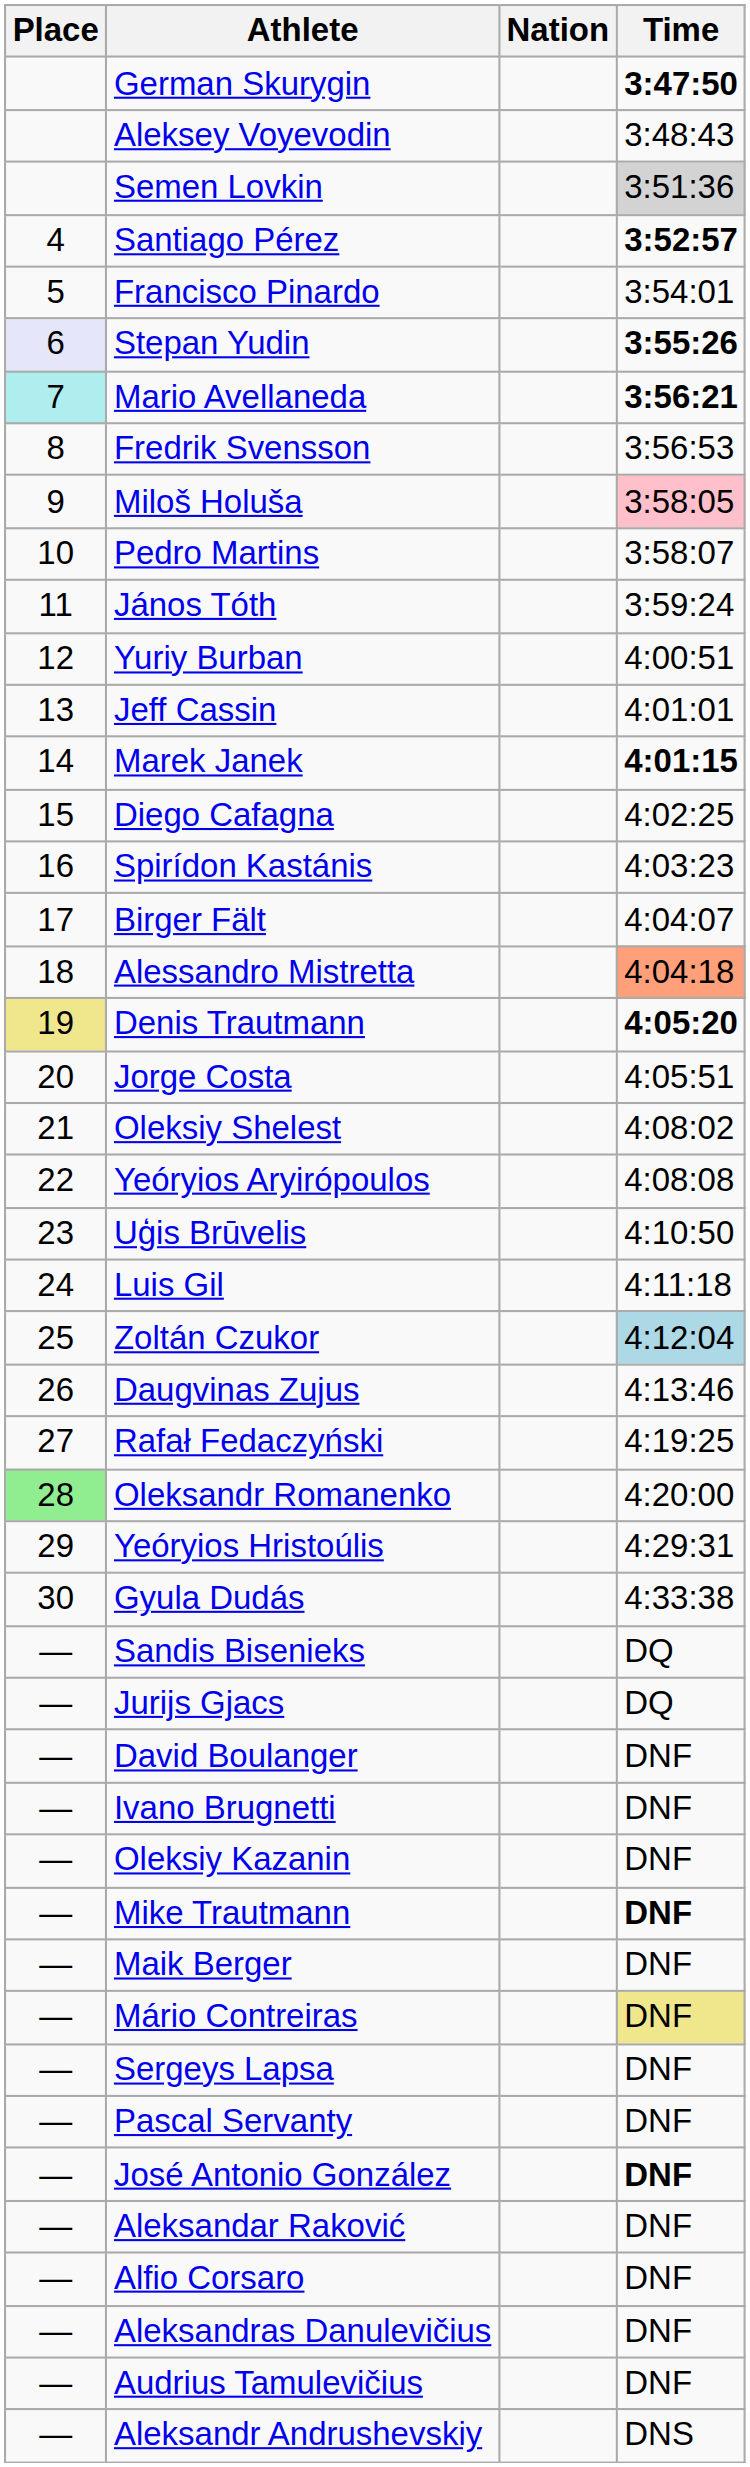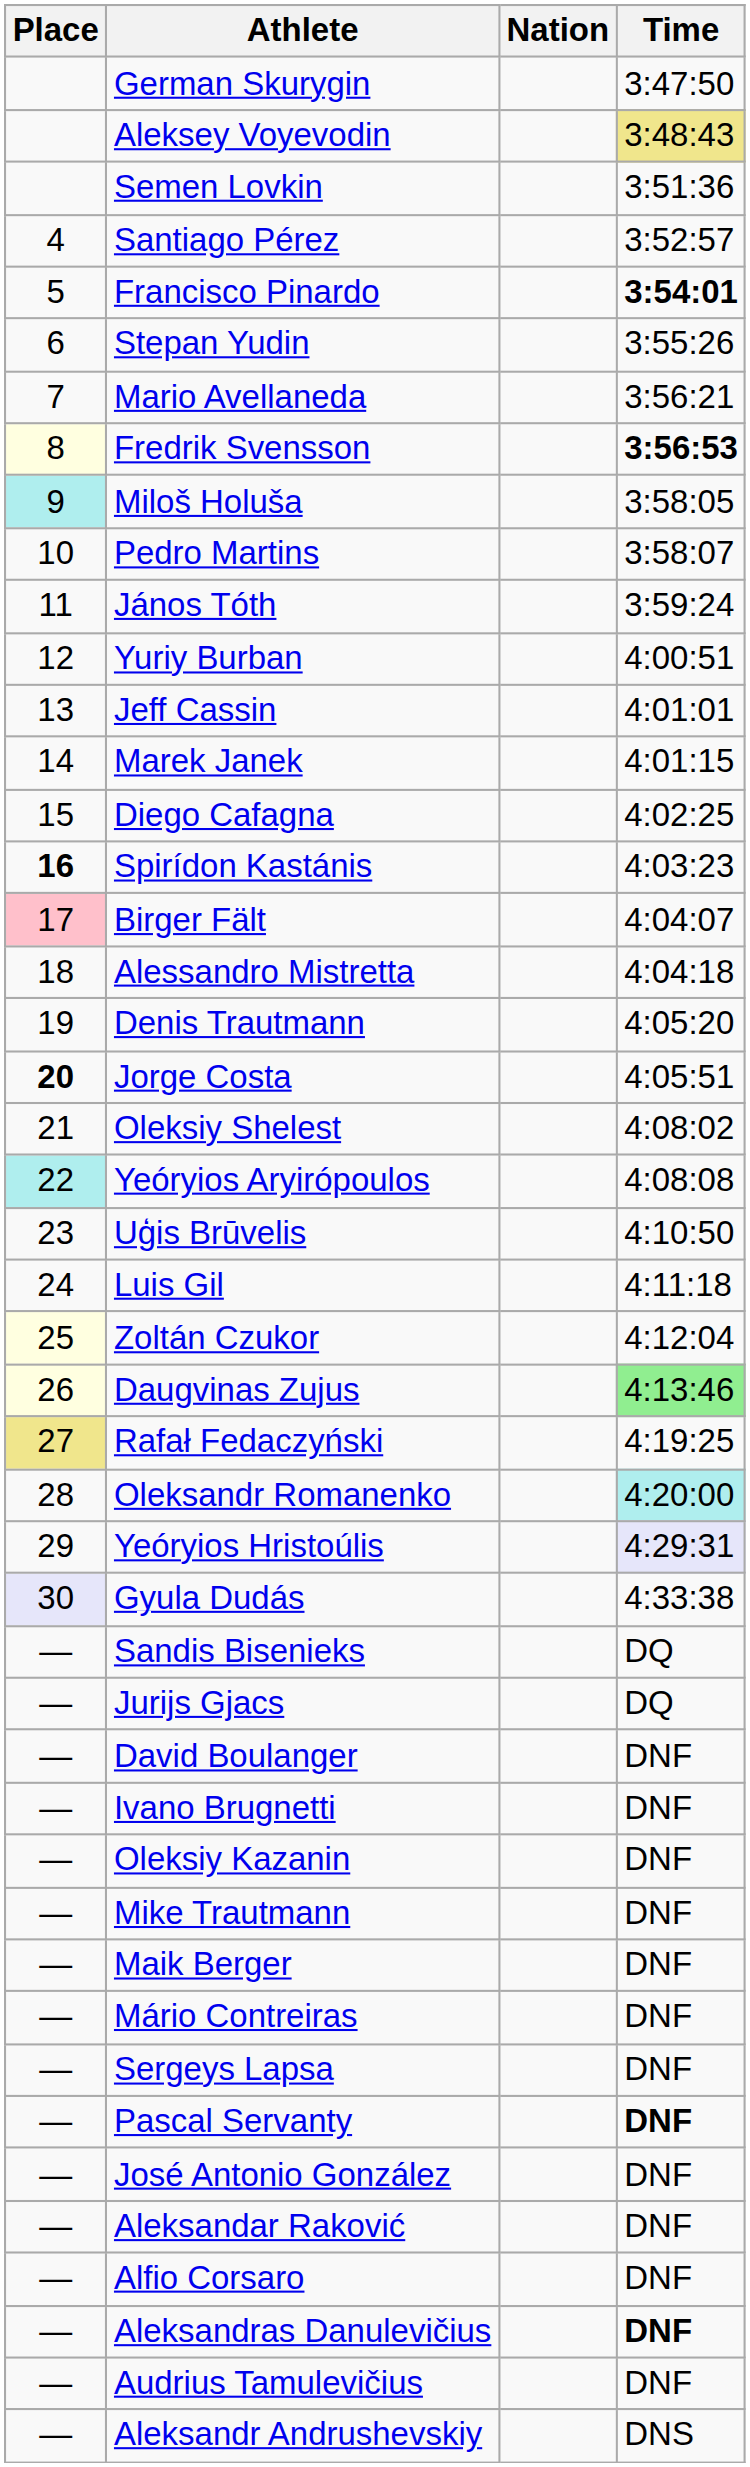German Skurygin | Time: bold -> normal
Aleksey Voyevodin | Time: no background -> khaki background
Semen Lovkin | Time: lightgrey background -> no background
Santiago Pérez | Time: bold -> normal
Francisco Pinardo | Time: normal -> bold
Stepan Yudin | Place: lavender background -> no background
Stepan Yudin | Time: bold -> normal
Mario Avellaneda | Place: paleturquoise background -> no background
Mario Avellaneda | Time: bold -> normal
Fredrik Svensson | Place: no background -> lightyellow background
Fredrik Svensson | Time: normal -> bold
Miloš Holuša | Place: no background -> paleturquoise background
Miloš Holuša | Time: pink background -> no background
Marek Janek | Time: bold -> normal
Spirídon Kastánis | Place: normal -> bold
Birger Fält | Place: no background -> pink background
Alessandro Mistretta | Time: lightsalmon background -> no background
Denis Trautmann | Place: khaki background -> no background
Denis Trautmann | Time: bold -> normal
Jorge Costa | Place: normal -> bold
Yeóryios Aryirópoulos | Place: no background -> paleturquoise background
Zoltán Czukor | Place: no background -> lightyellow background
Zoltán Czukor | Time: lightblue background -> no background
Daugvinas Zujus | Place: no background -> lightyellow background
Daugvinas Zujus | Time: no background -> lightgreen background
Rafał Fedaczyński | Place: no background -> khaki background
Oleksandr Romanenko | Place: lightgreen background -> no background
Oleksandr Romanenko | Time: no background -> paleturquoise background
Yeóryios Hristoúlis | Time: no background -> lavender background
Gyula Dudás | Place: no background -> lavender background
Mike Trautmann | Time: bold -> normal
Mário Contreiras | Time: khaki background -> no background
Pascal Servanty | Time: normal -> bold
José Antonio González | Time: bold -> normal
Aleksandras Danulevičius | Time: normal -> bold
